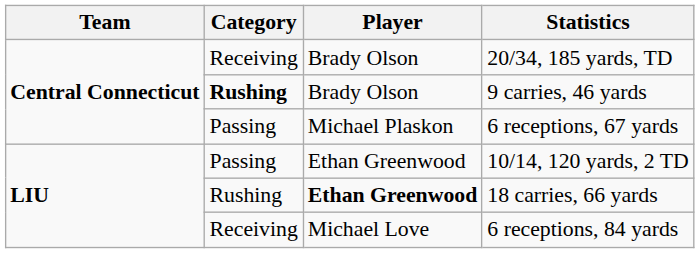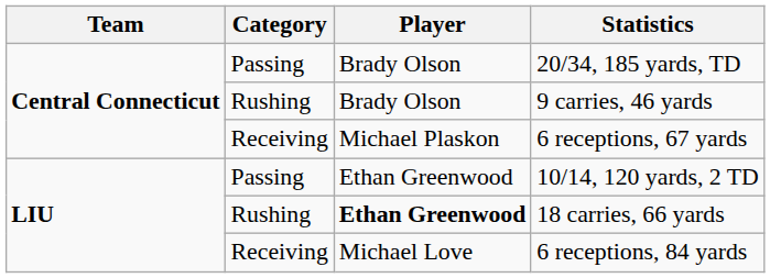20/34, 185 yards, TD | Category: Receiving -> Passing
9 carries, 46 yards | Category: bold -> normal
6 receptions, 67 yards | Category: Passing -> Receiving
